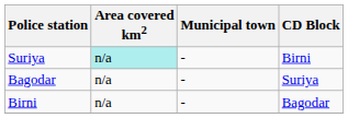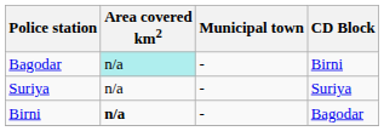row 2 | Police station: Suriya -> Bagodar
row 3 | Police station: Bagodar -> Suriya
row 4 | Area covered km2: normal -> bold
